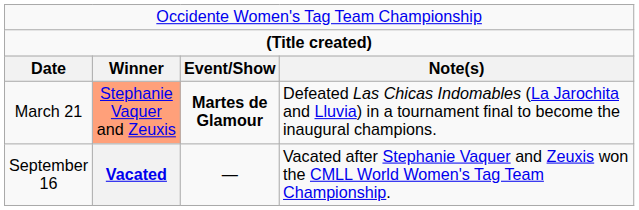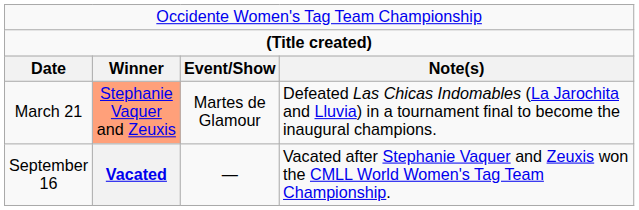March 21 | column 3: bold -> normal
